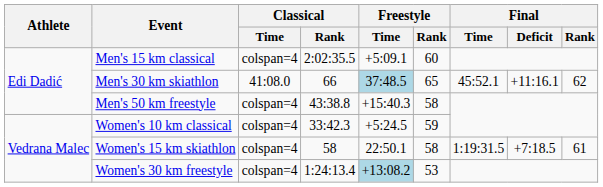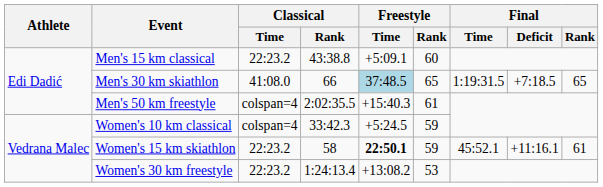Men's 15 km classical | Classical / Time: colspan=4 -> 22:23.2
Men's 15 km classical | Classical / Rank: 2:02:35.5 -> 43:38.8
Men's 30 km skiathlon | Final / Time: 45:52.1 -> 1:19:31.5
Men's 30 km skiathlon | Final / Deficit: +11:16.1 -> +7:18.5
Men's 30 km skiathlon | Final / Rank: 62 -> 65
Men's 50 km freestyle | Classical / Rank: 43:38.8 -> 2:02:35.5
Men's 50 km freestyle | Freestyle / Rank: 58 -> 61
Women's 15 km skiathlon | Classical / Time: colspan=4 -> 22:23.2
Women's 15 km skiathlon | Freestyle / Time: normal -> bold
Women's 15 km skiathlon | Freestyle / Rank: 58 -> 59
Women's 15 km skiathlon | Final / Time: 1:19:31.5 -> 45:52.1
Women's 15 km skiathlon | Final / Deficit: +7:18.5 -> +11:16.1
Women's 30 km freestyle | Classical / Time: colspan=4 -> 22:23.2
Women's 30 km freestyle | Freestyle / Time: lightblue background -> no background
